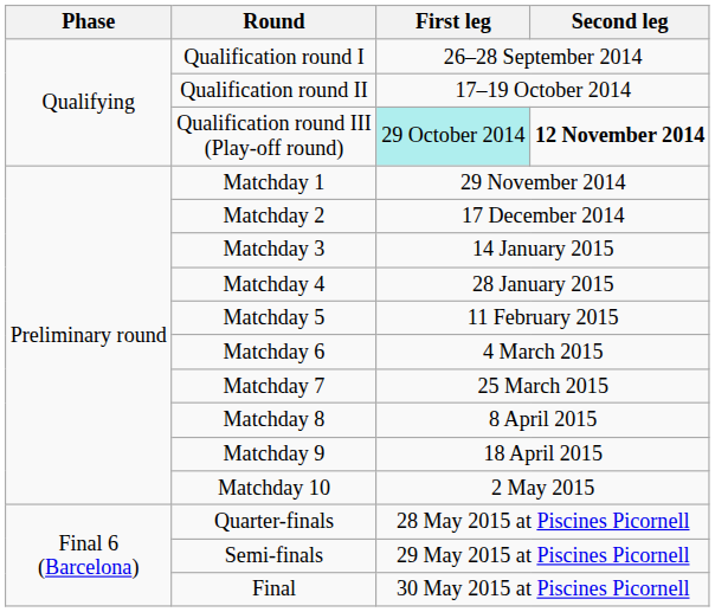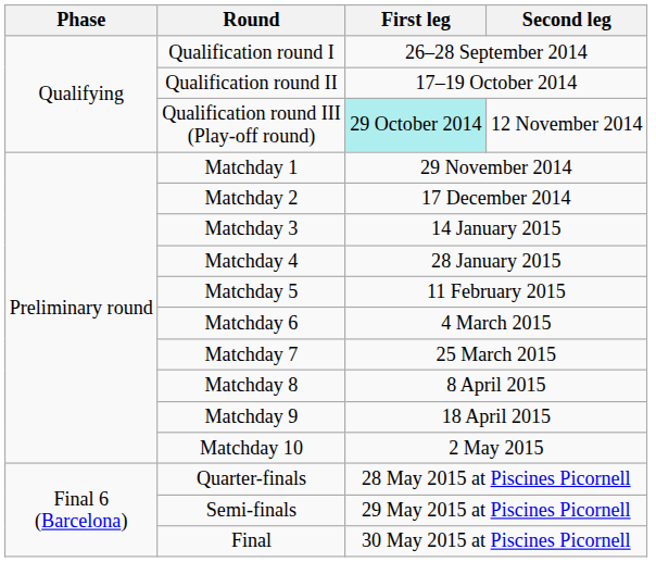Qualification round III (Play-off round) | Second leg: bold -> normal
